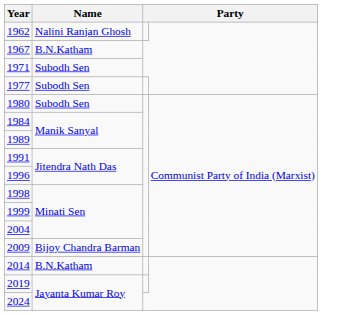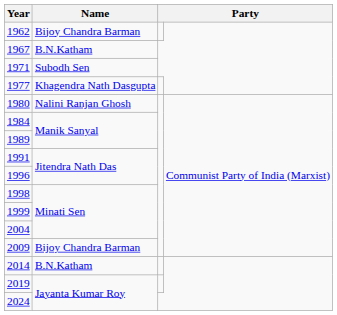1962 | Name: Nalini Ranjan Ghosh -> Bijoy Chandra Barman
1977 | Name: Subodh Sen -> Khagendra Nath Dasgupta
1980 | Name: Subodh Sen -> Nalini Ranjan Ghosh
